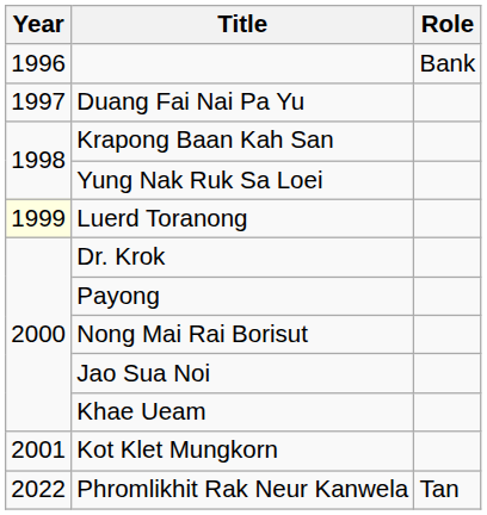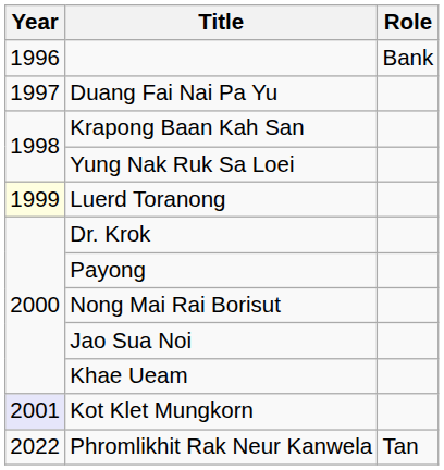Kot Klet Mungkorn | Year: no background -> lavender background
